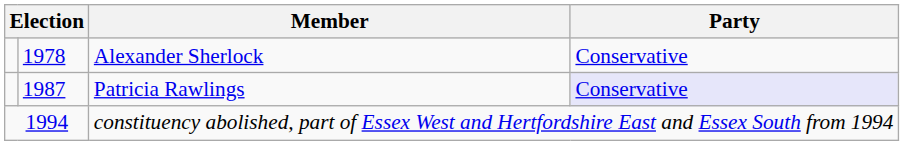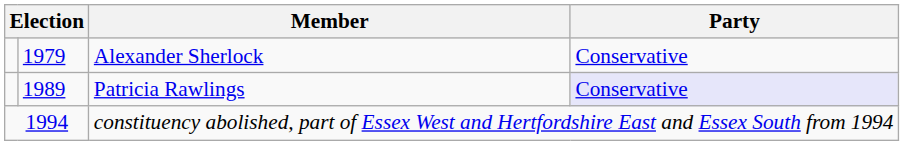Alexander Sherlock | column 2: 1978 -> 1979
Patricia Rawlings | column 2: 1987 -> 1989
